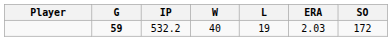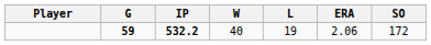row 2 | IP: normal -> bold
row 2 | ERA: 2.03 -> 2.06
